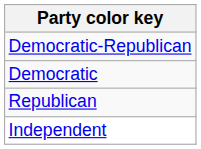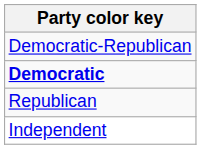row 3 | column 1: normal -> bold
